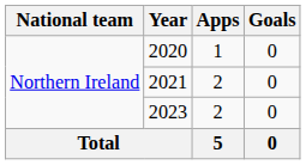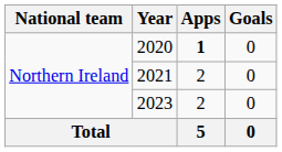2020 | Apps: normal -> bold
